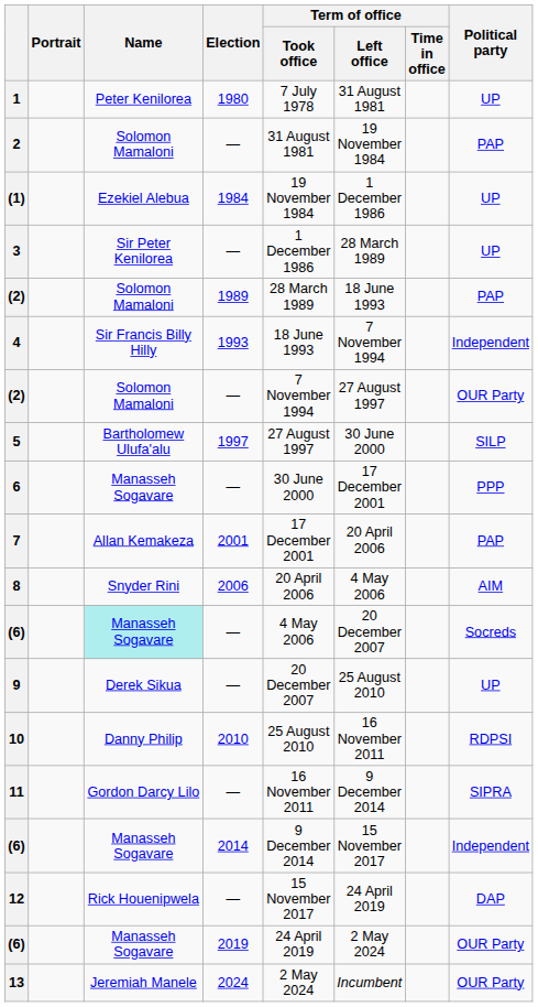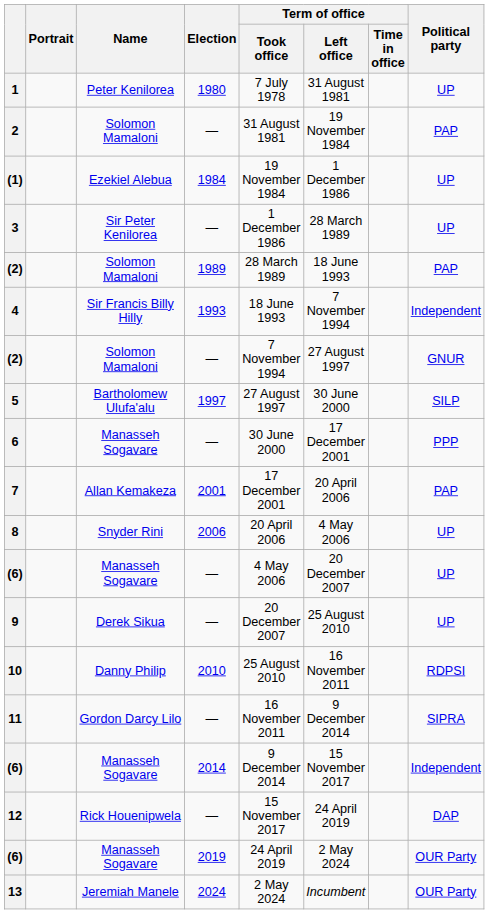(2) / — | Political party: OUR Party -> GNUR
8 | Political party: AIM -> UP
(6) / — | Name: paleturquoise background -> no background
(6) / — | Political party: Socreds -> UP
